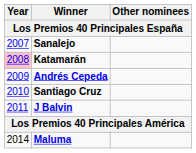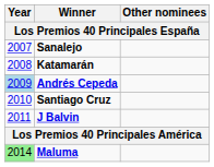Katamarán | Year: pink background -> no background
Andrés Cepeda | Year: no background -> lightblue background
Maluma | Year: no background -> lightgreen background
